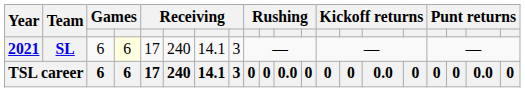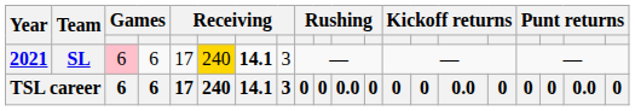SL | column 3: no background -> pink background
SL | column 4: lightyellow background -> no background
SL | column 6: no background -> gold background
SL | column 7: normal -> bold
